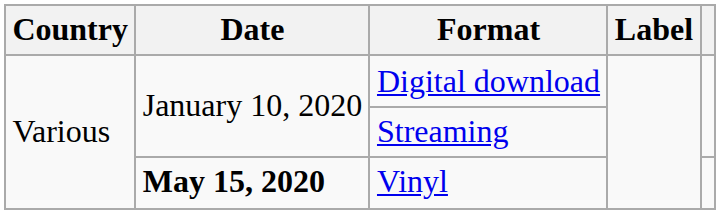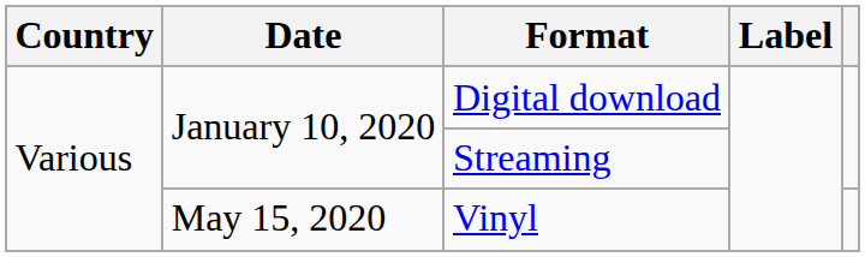Vinyl | Date: bold -> normal
